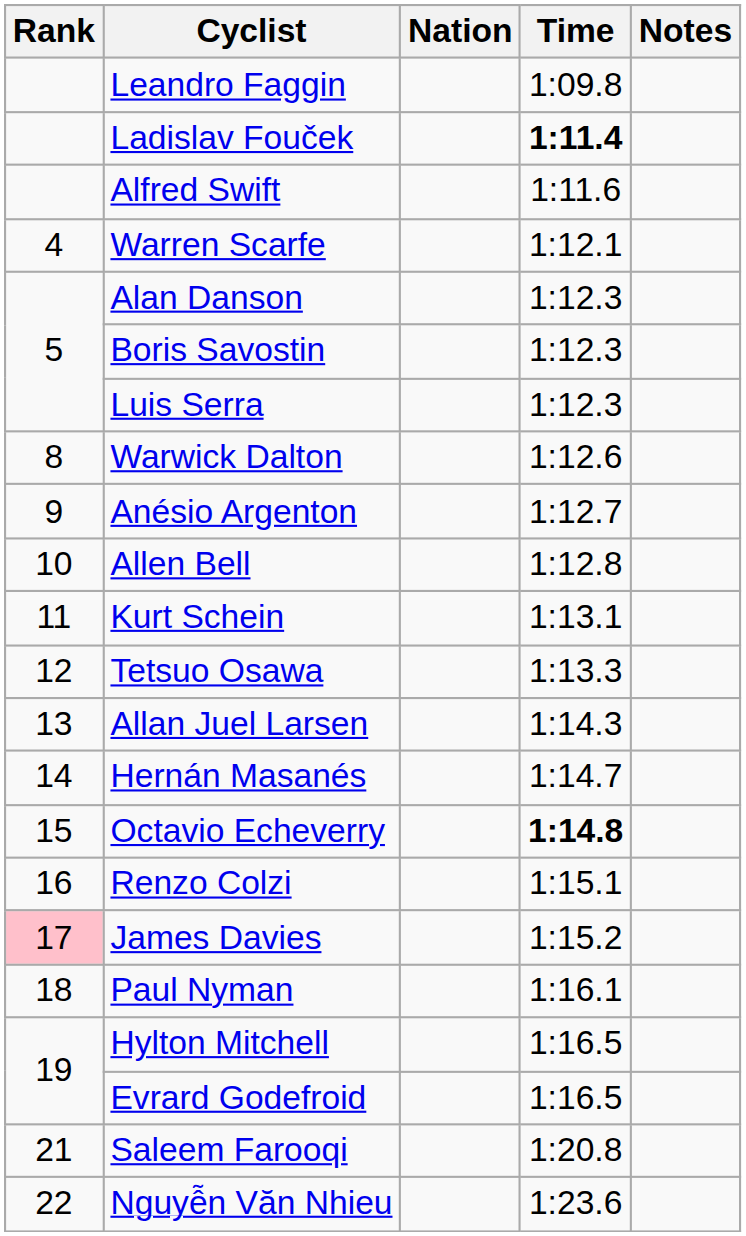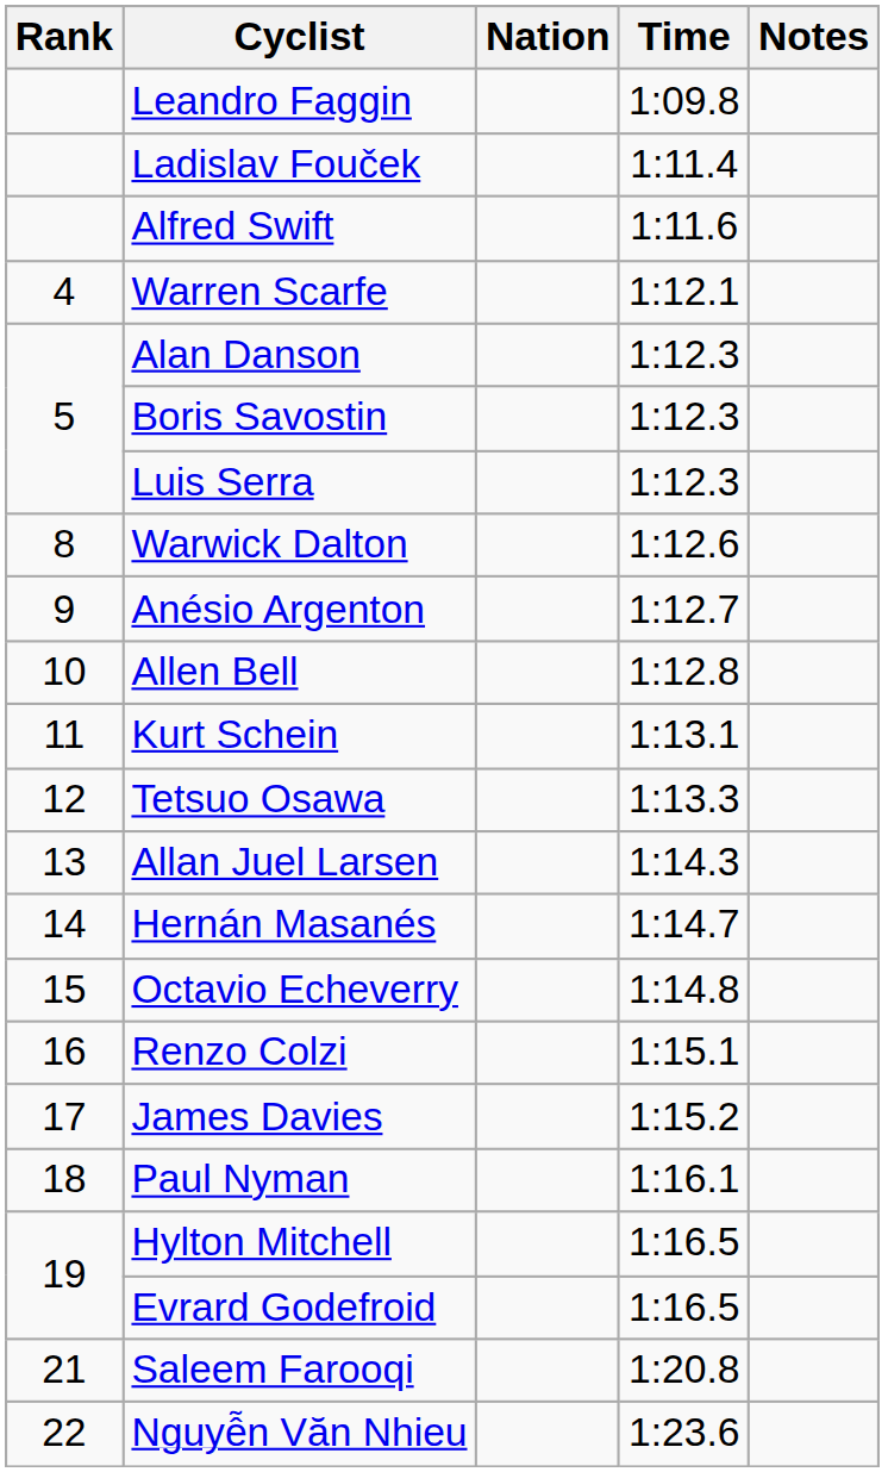Ladislav Fouček | Time: bold -> normal
Octavio Echeverry | Time: bold -> normal
James Davies | Rank: pink background -> no background
